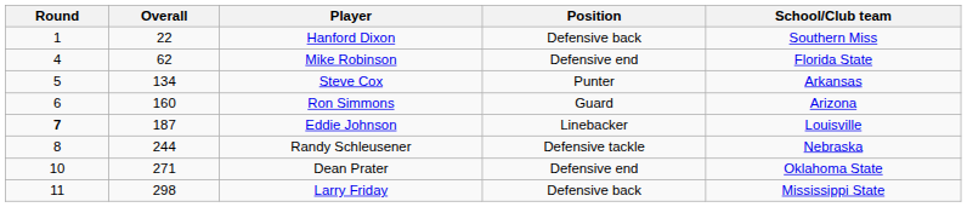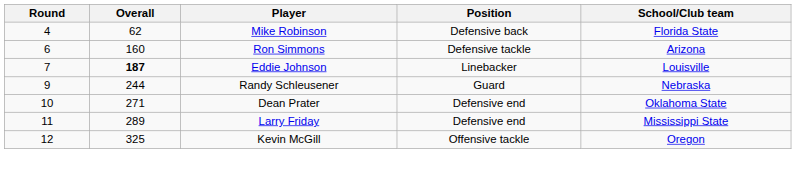- row: 1 | 22 | Hanford Dixon | Defensive back | Southern Miss
Mike Robinson | Position: Defensive end -> Defensive back
- row: 5 | 134 | Steve Cox | Punter | Arkansas
Ron Simmons | Position: Guard -> Defensive tackle
Eddie Johnson | Round: bold -> normal
Eddie Johnson | Overall: normal -> bold
Randy Schleusener | Round: 8 -> 9
Randy Schleusener | Position: Defensive tackle -> Guard
Larry Friday | Overall: 298 -> 289
Larry Friday | Position: Defensive back -> Defensive end
+ row: 12 | 325 | Kevin McGill | Offensive tackle | Oregon
